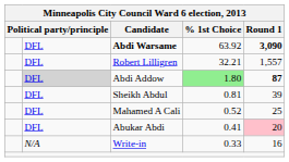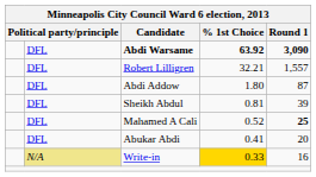Abdi Warsame | % 1st Choice: normal -> bold
Abdi Addow | column 2: lightgrey background -> no background
Abdi Addow | % 1st Choice: lightgreen background -> no background
Abdi Addow | Round 1: bold -> normal
Mahamed A Cali | Round 1: normal -> bold
Abukar Abdi | Round 1: pink background -> no background
Write-in | column 2: no background -> khaki background
Write-in | % 1st Choice: no background -> gold background
